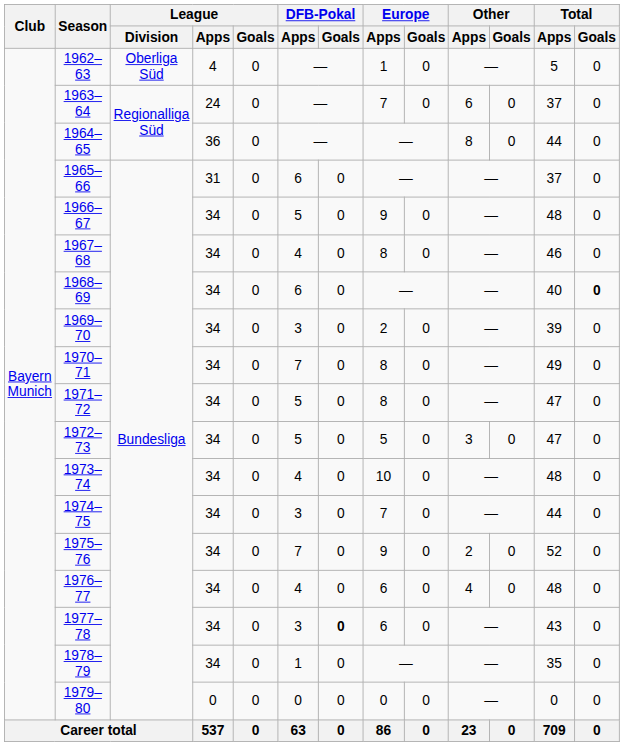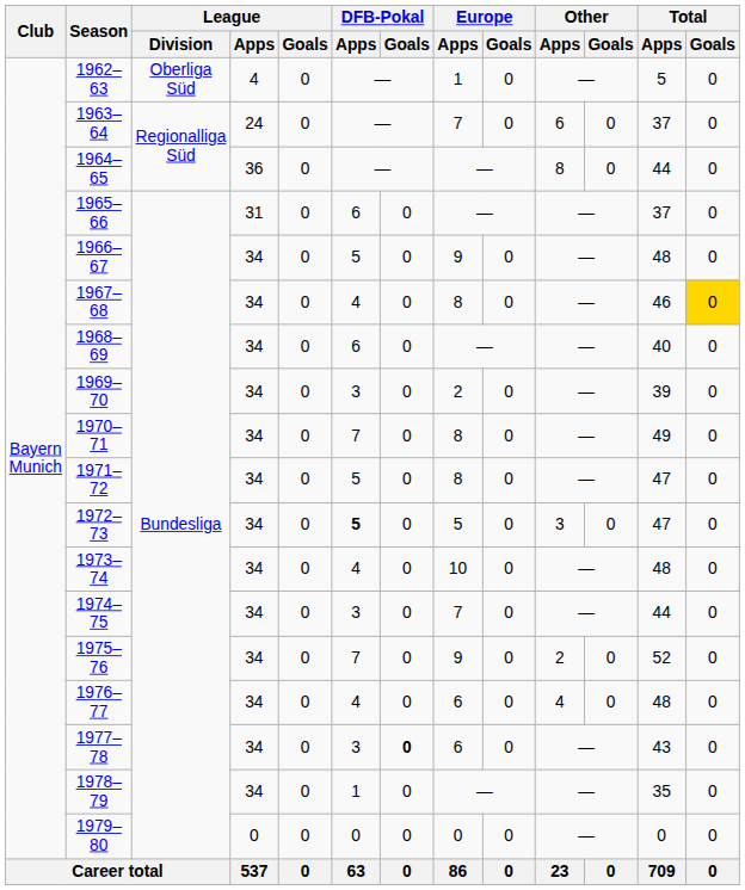1967–68 | Total / Goals: no background -> gold background
1968–69 | Total / Goals: bold -> normal
1972–73 | DFB-Pokal / Apps: normal -> bold
